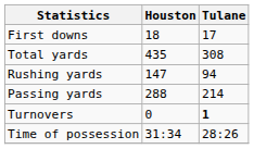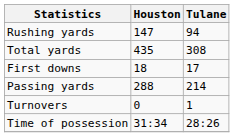rows swapped: First downs <-> Rushing yards
Turnovers | Tulane: bold -> normal
